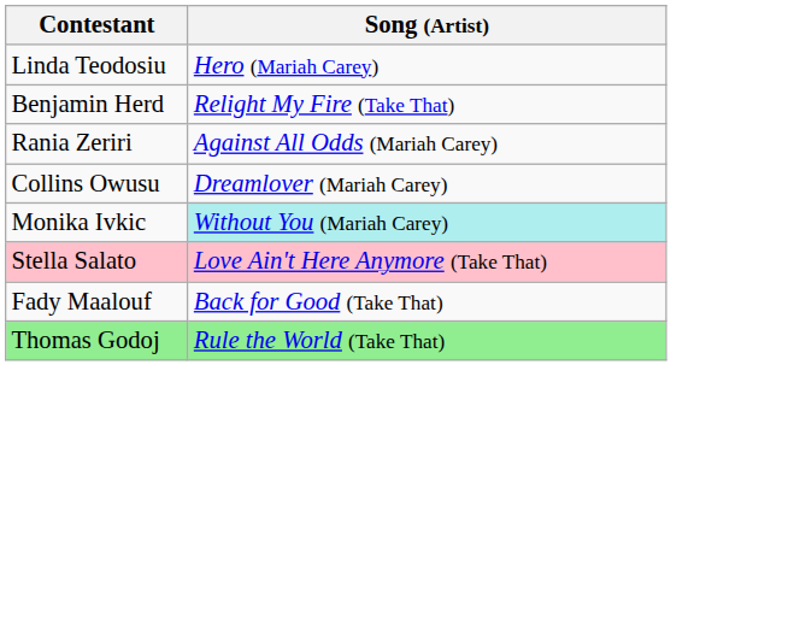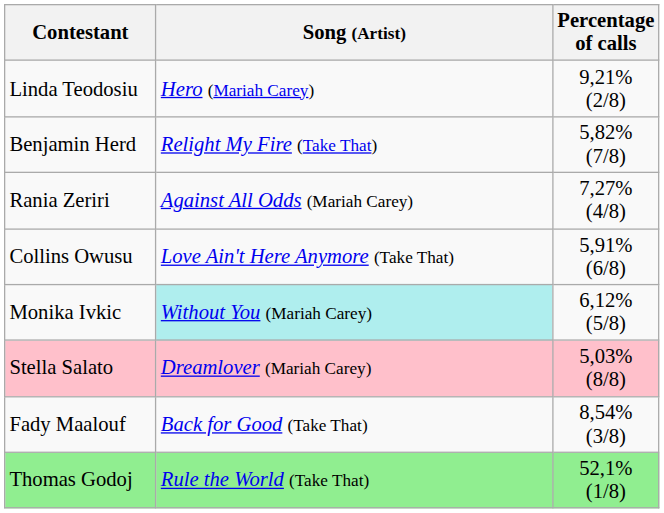+ column: Percentage of calls | 9,21% (2/8) | 5,82% (7/8) | 7,27% (4/8) | 5,91% (6/8) | 6,12% (5/8) | 5,03% (8/8) | 8,54% (3/8) | 52,1% (1/8)
Collins Owusu | Song (Artist): Dreamlover (Mariah Carey) -> Love Ain't Here Anymore (Take That)
Stella Salato | Song (Artist): Love Ain't Here Anymore (Take That) -> Dreamlover (Mariah Carey)
